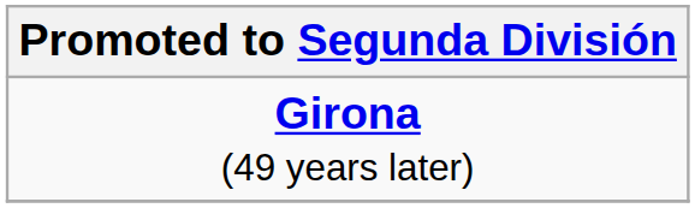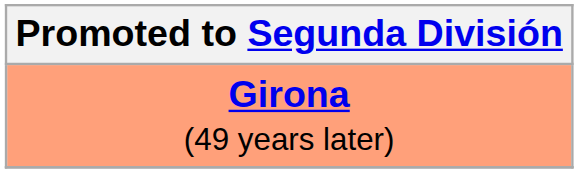Girona (49 years later) | column 1: no background -> lightsalmon background
